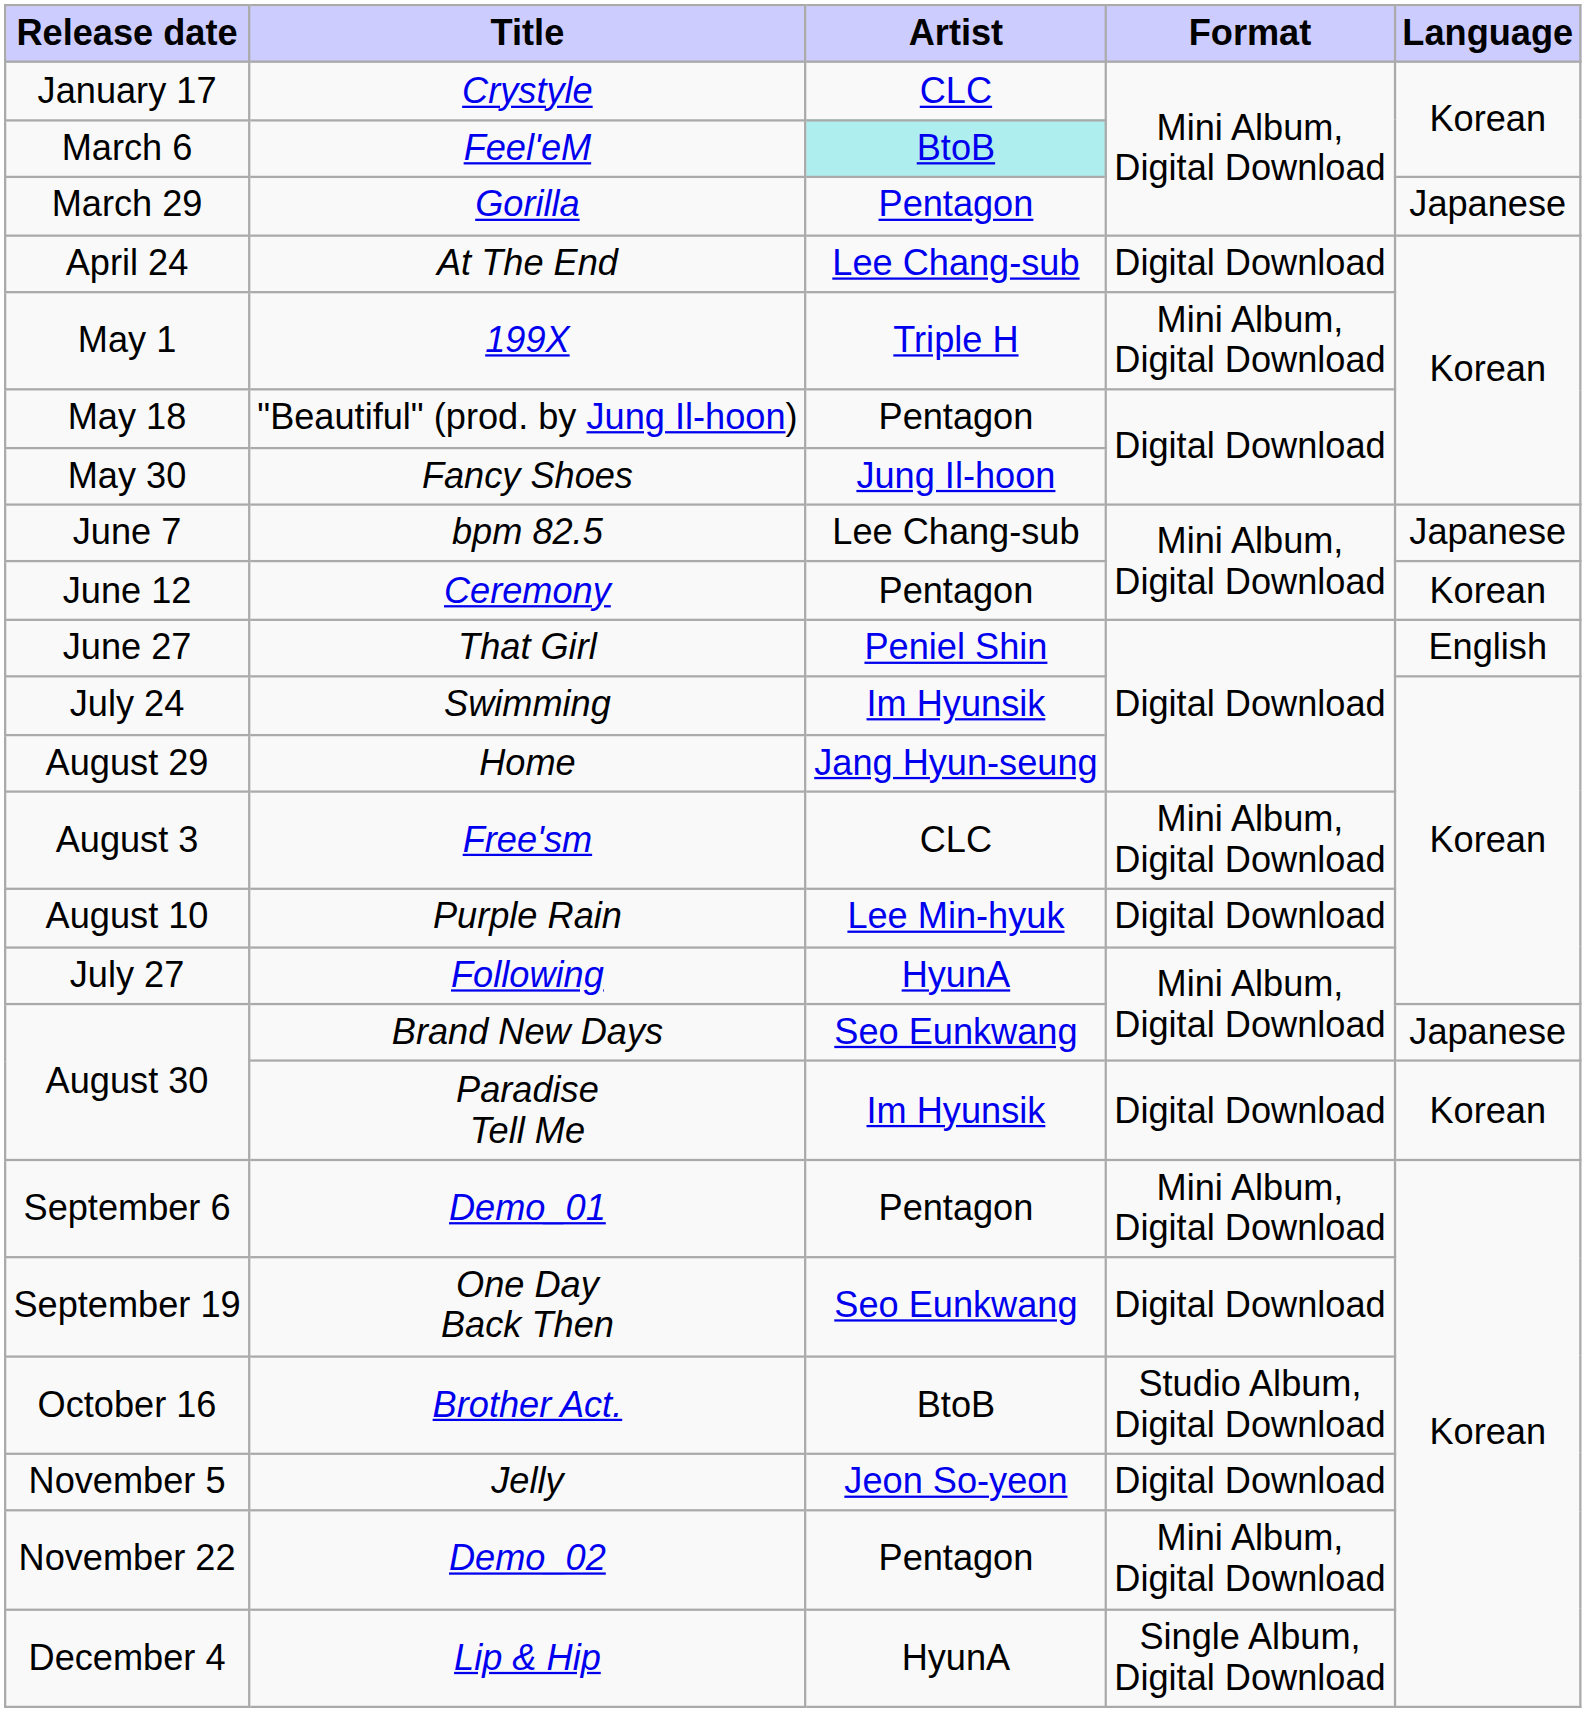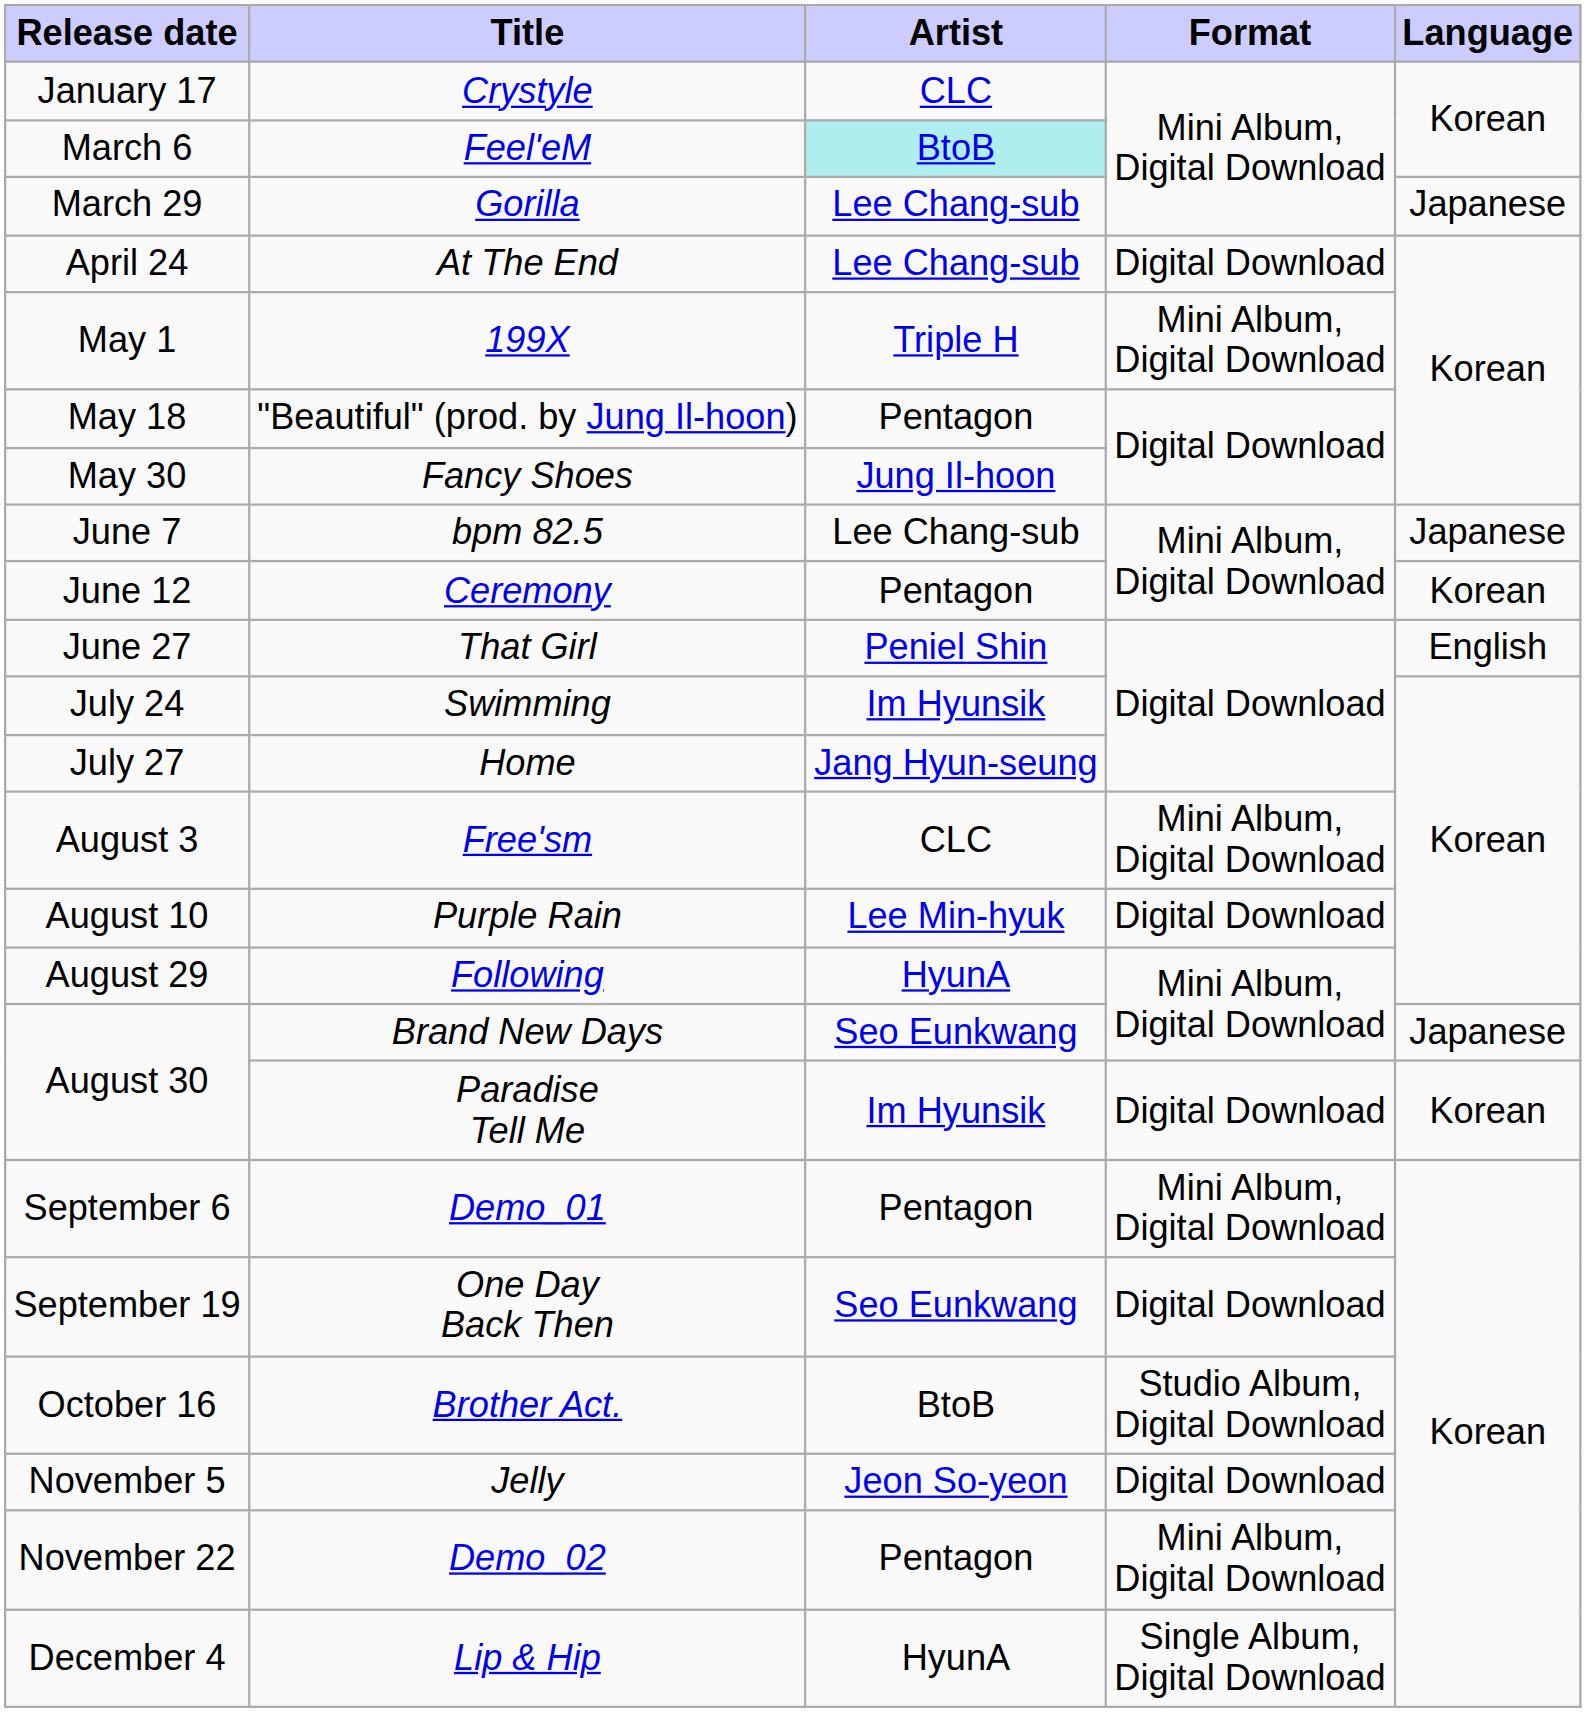Gorilla | Artist: Pentagon -> Lee Chang-sub
Home | Release date: August 29 -> July 27
Following | Release date: July 27 -> August 29
